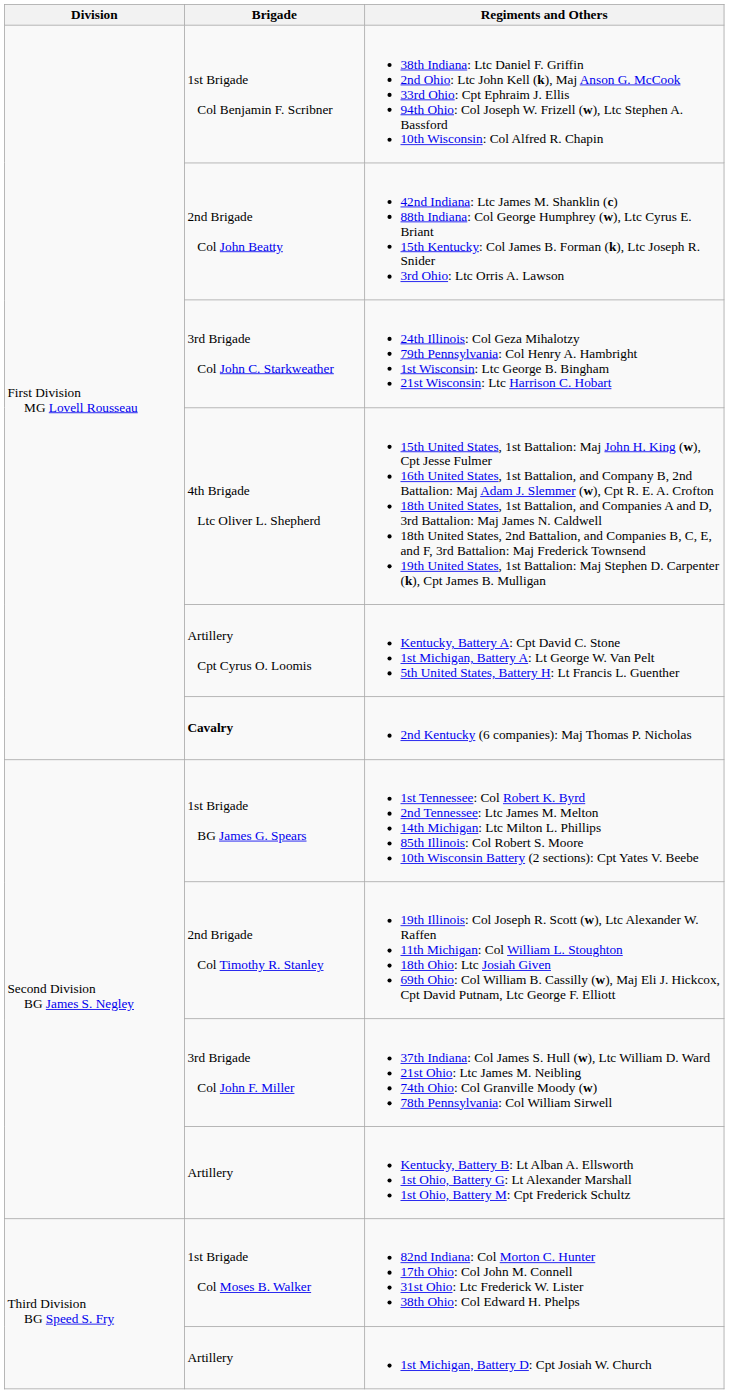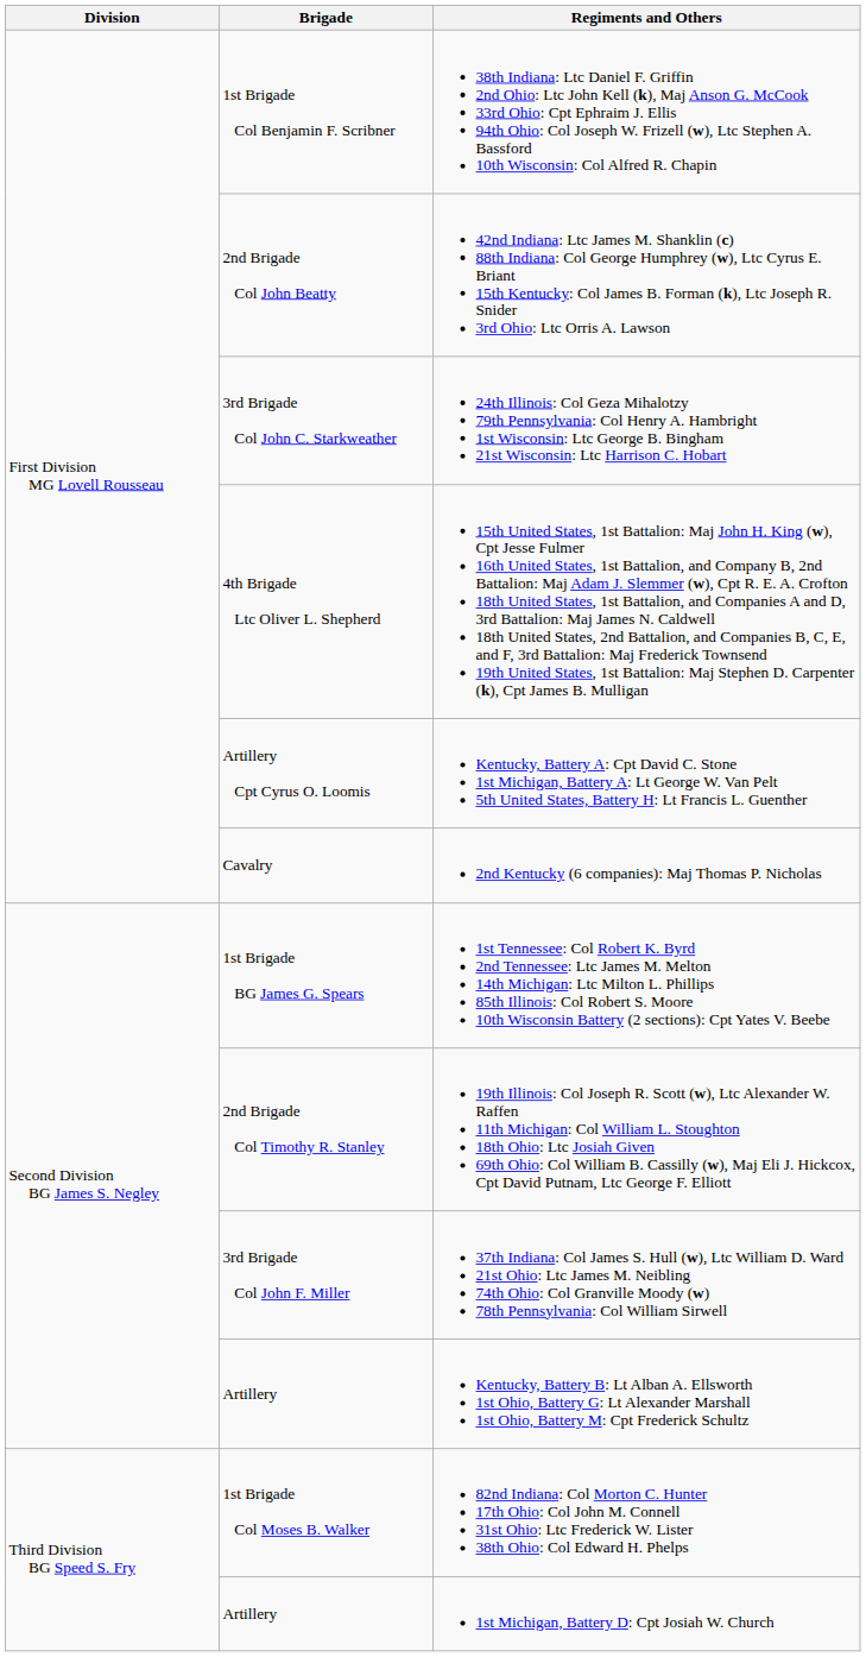2nd Kentucky (6 companies): Maj Thomas P. Nicholas | Brigade: bold -> normal
